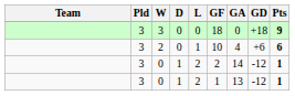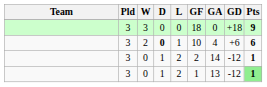row 3 | D: normal -> bold
row 5 | Pts: no background -> lightgreen background
